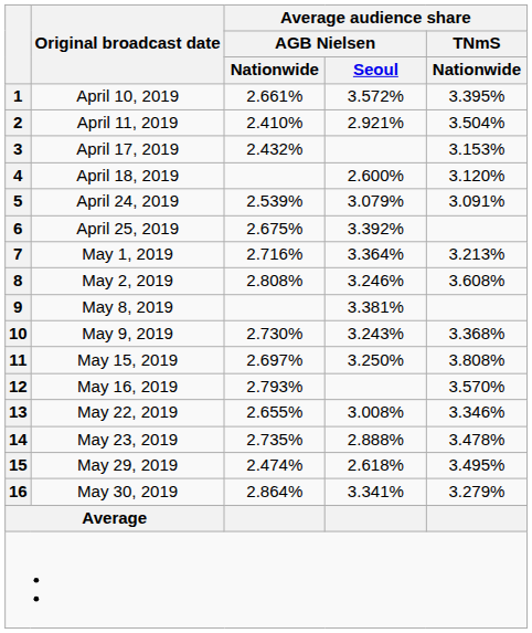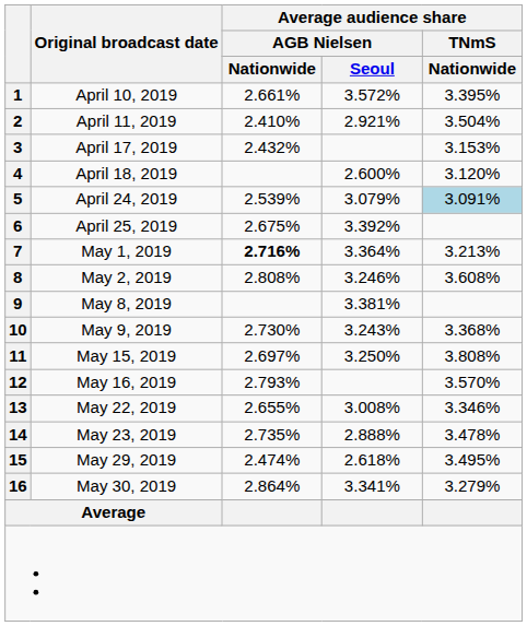5 | Average audience share / TNmS / Nationwide: no background -> lightblue background
7 | Average audience share / AGB Nielsen / Nationwide: normal -> bold
